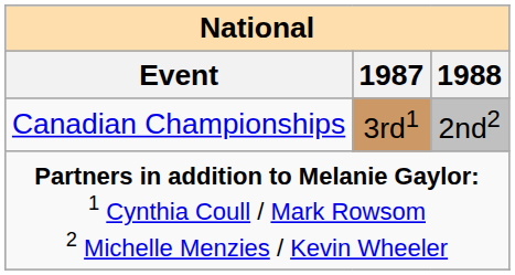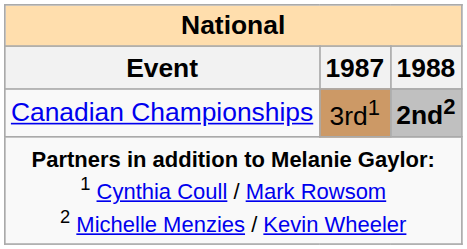Canadian Championships | 1988: normal -> bold
